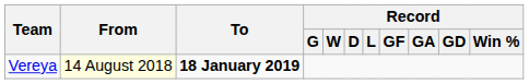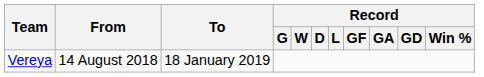Vereya | From: lightyellow background -> no background
Vereya | To: bold -> normal
